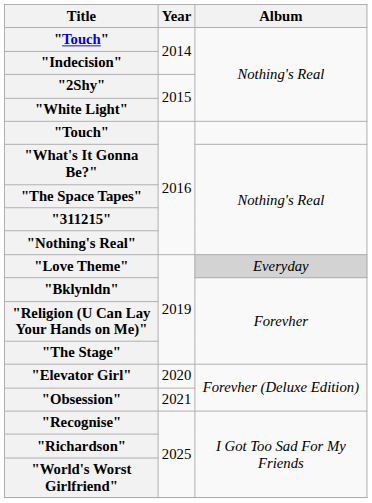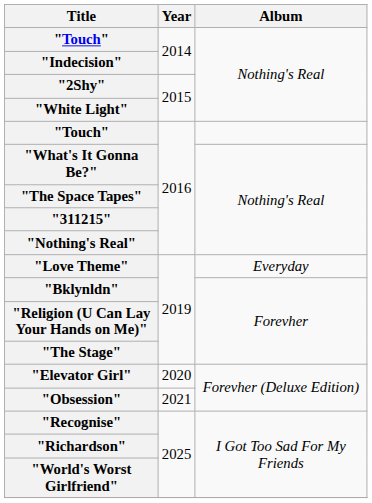"Love Theme" | Album: lightgrey background -> no background
